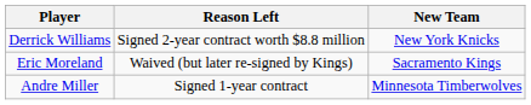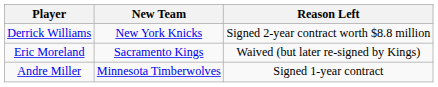columns swapped: Reason Left <-> New Team
